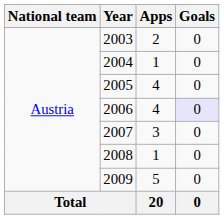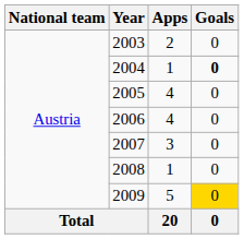2004 | Goals: normal -> bold
2006 | Goals: lavender background -> no background
2009 | Goals: no background -> gold background
